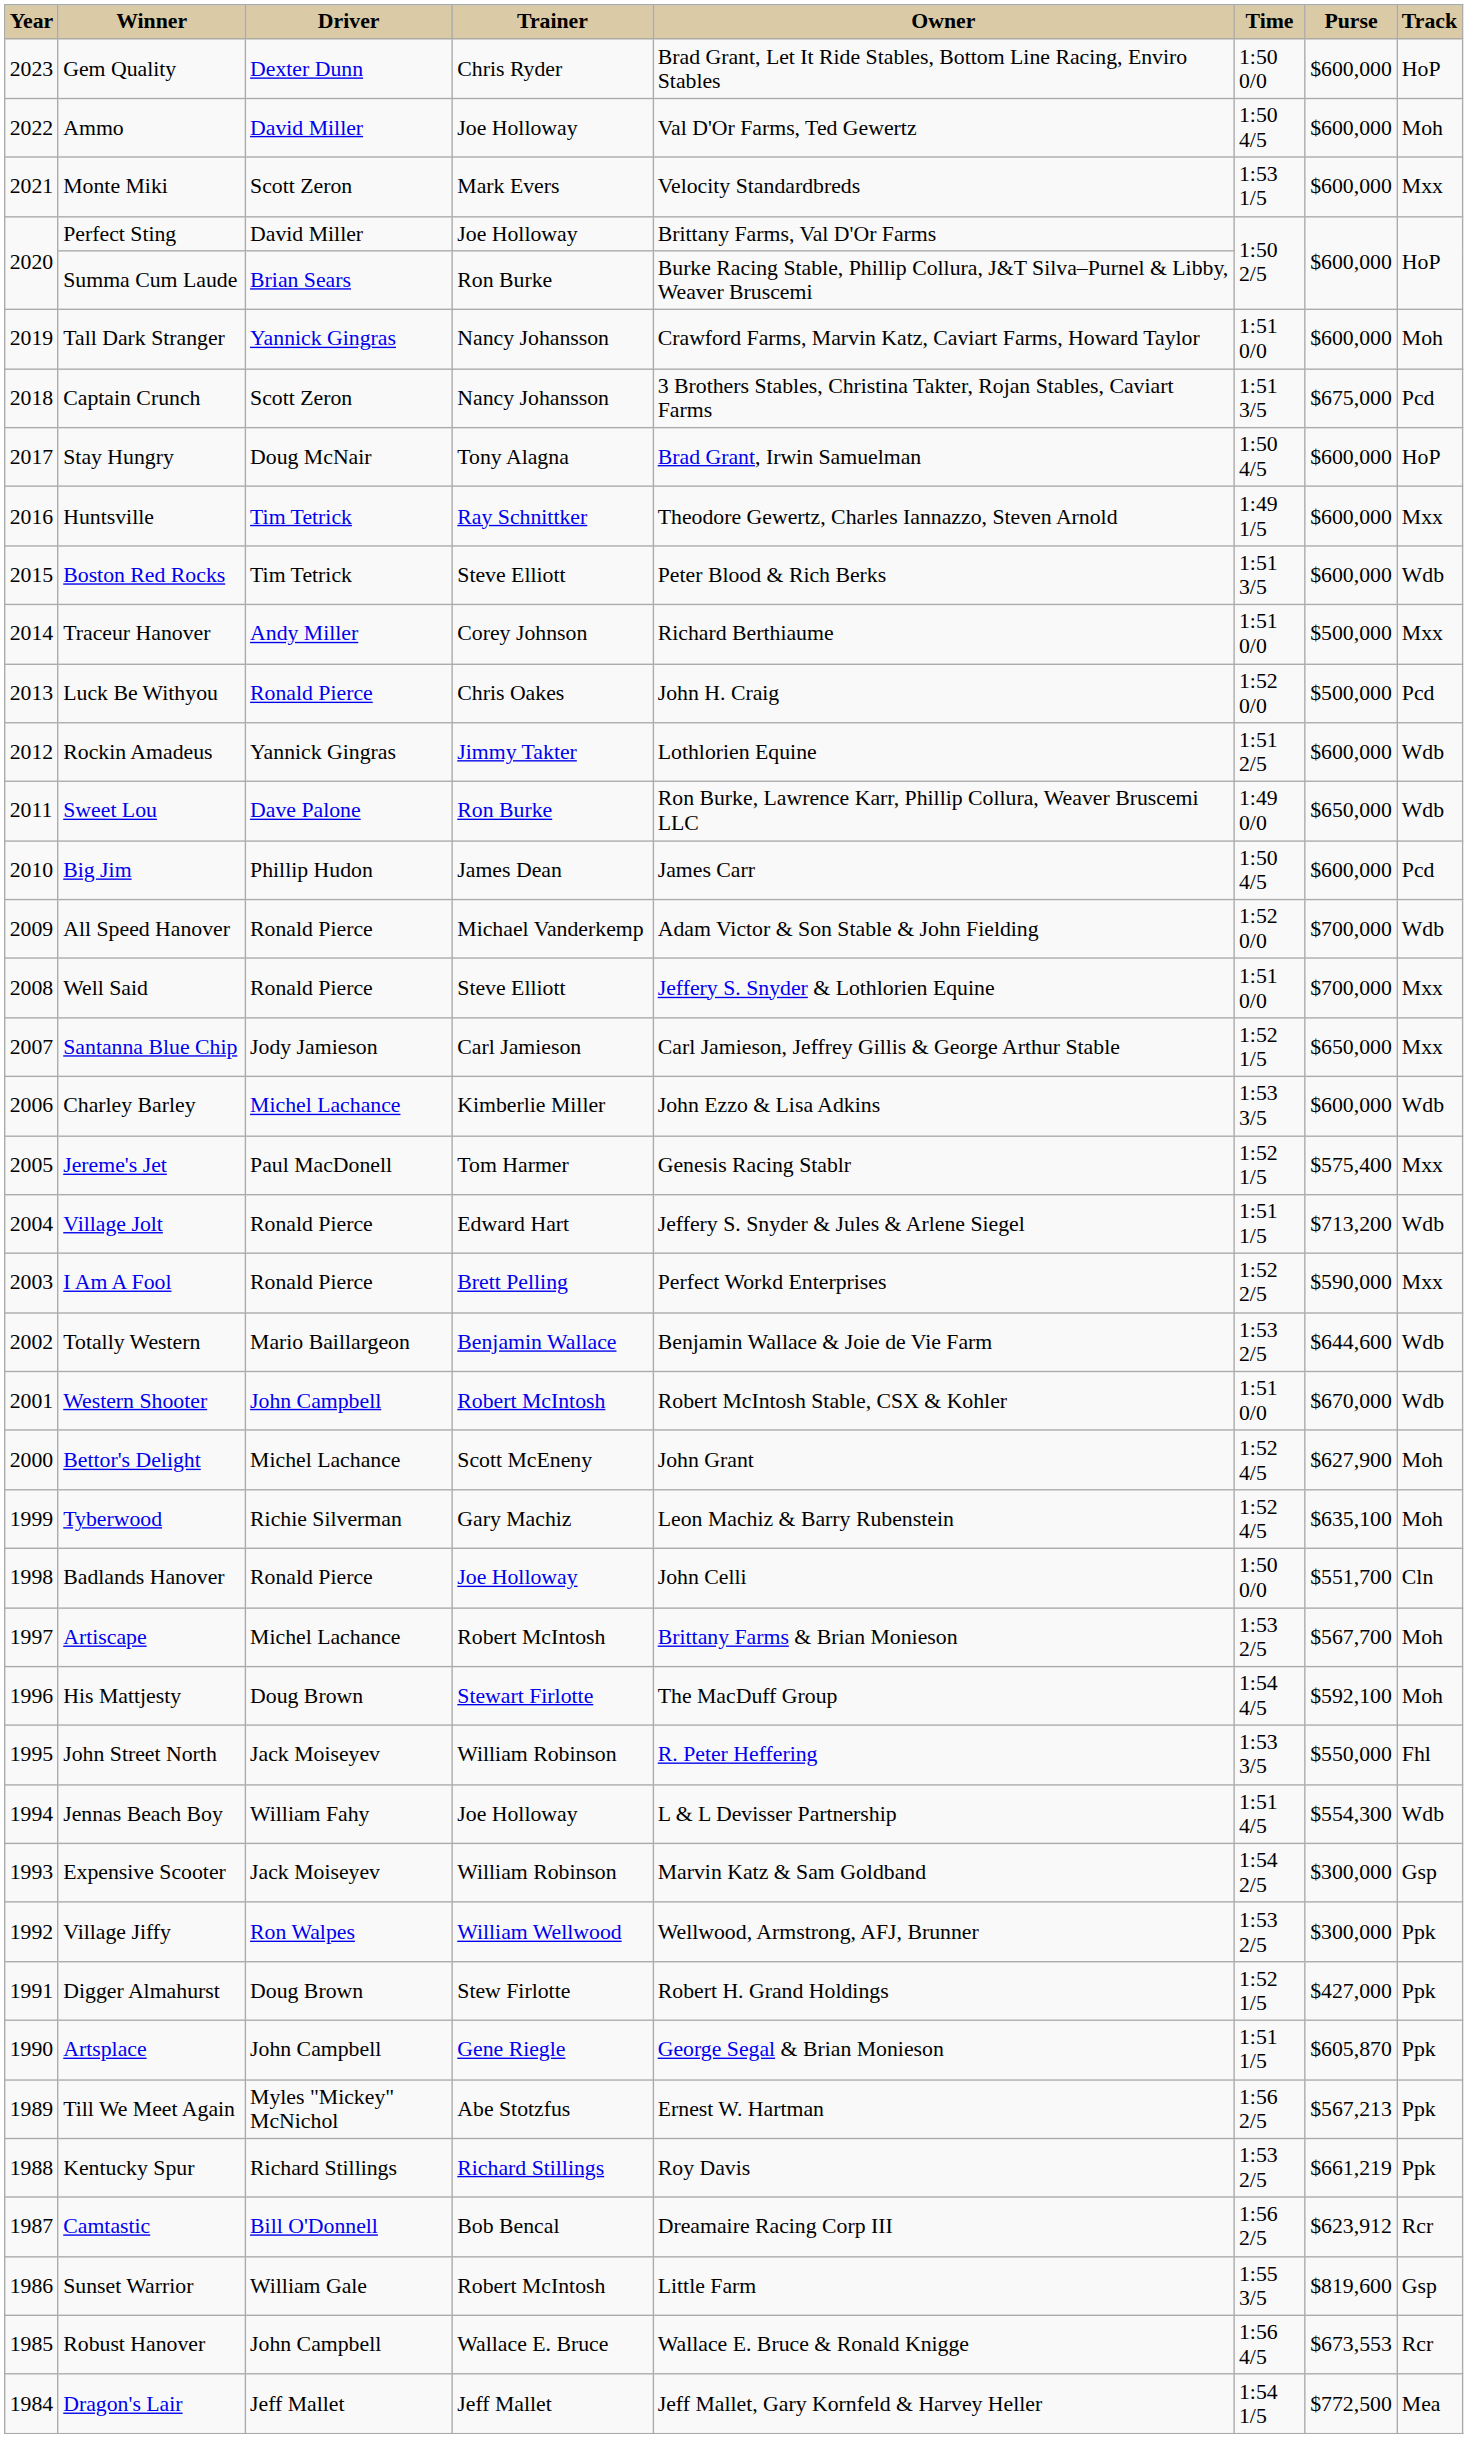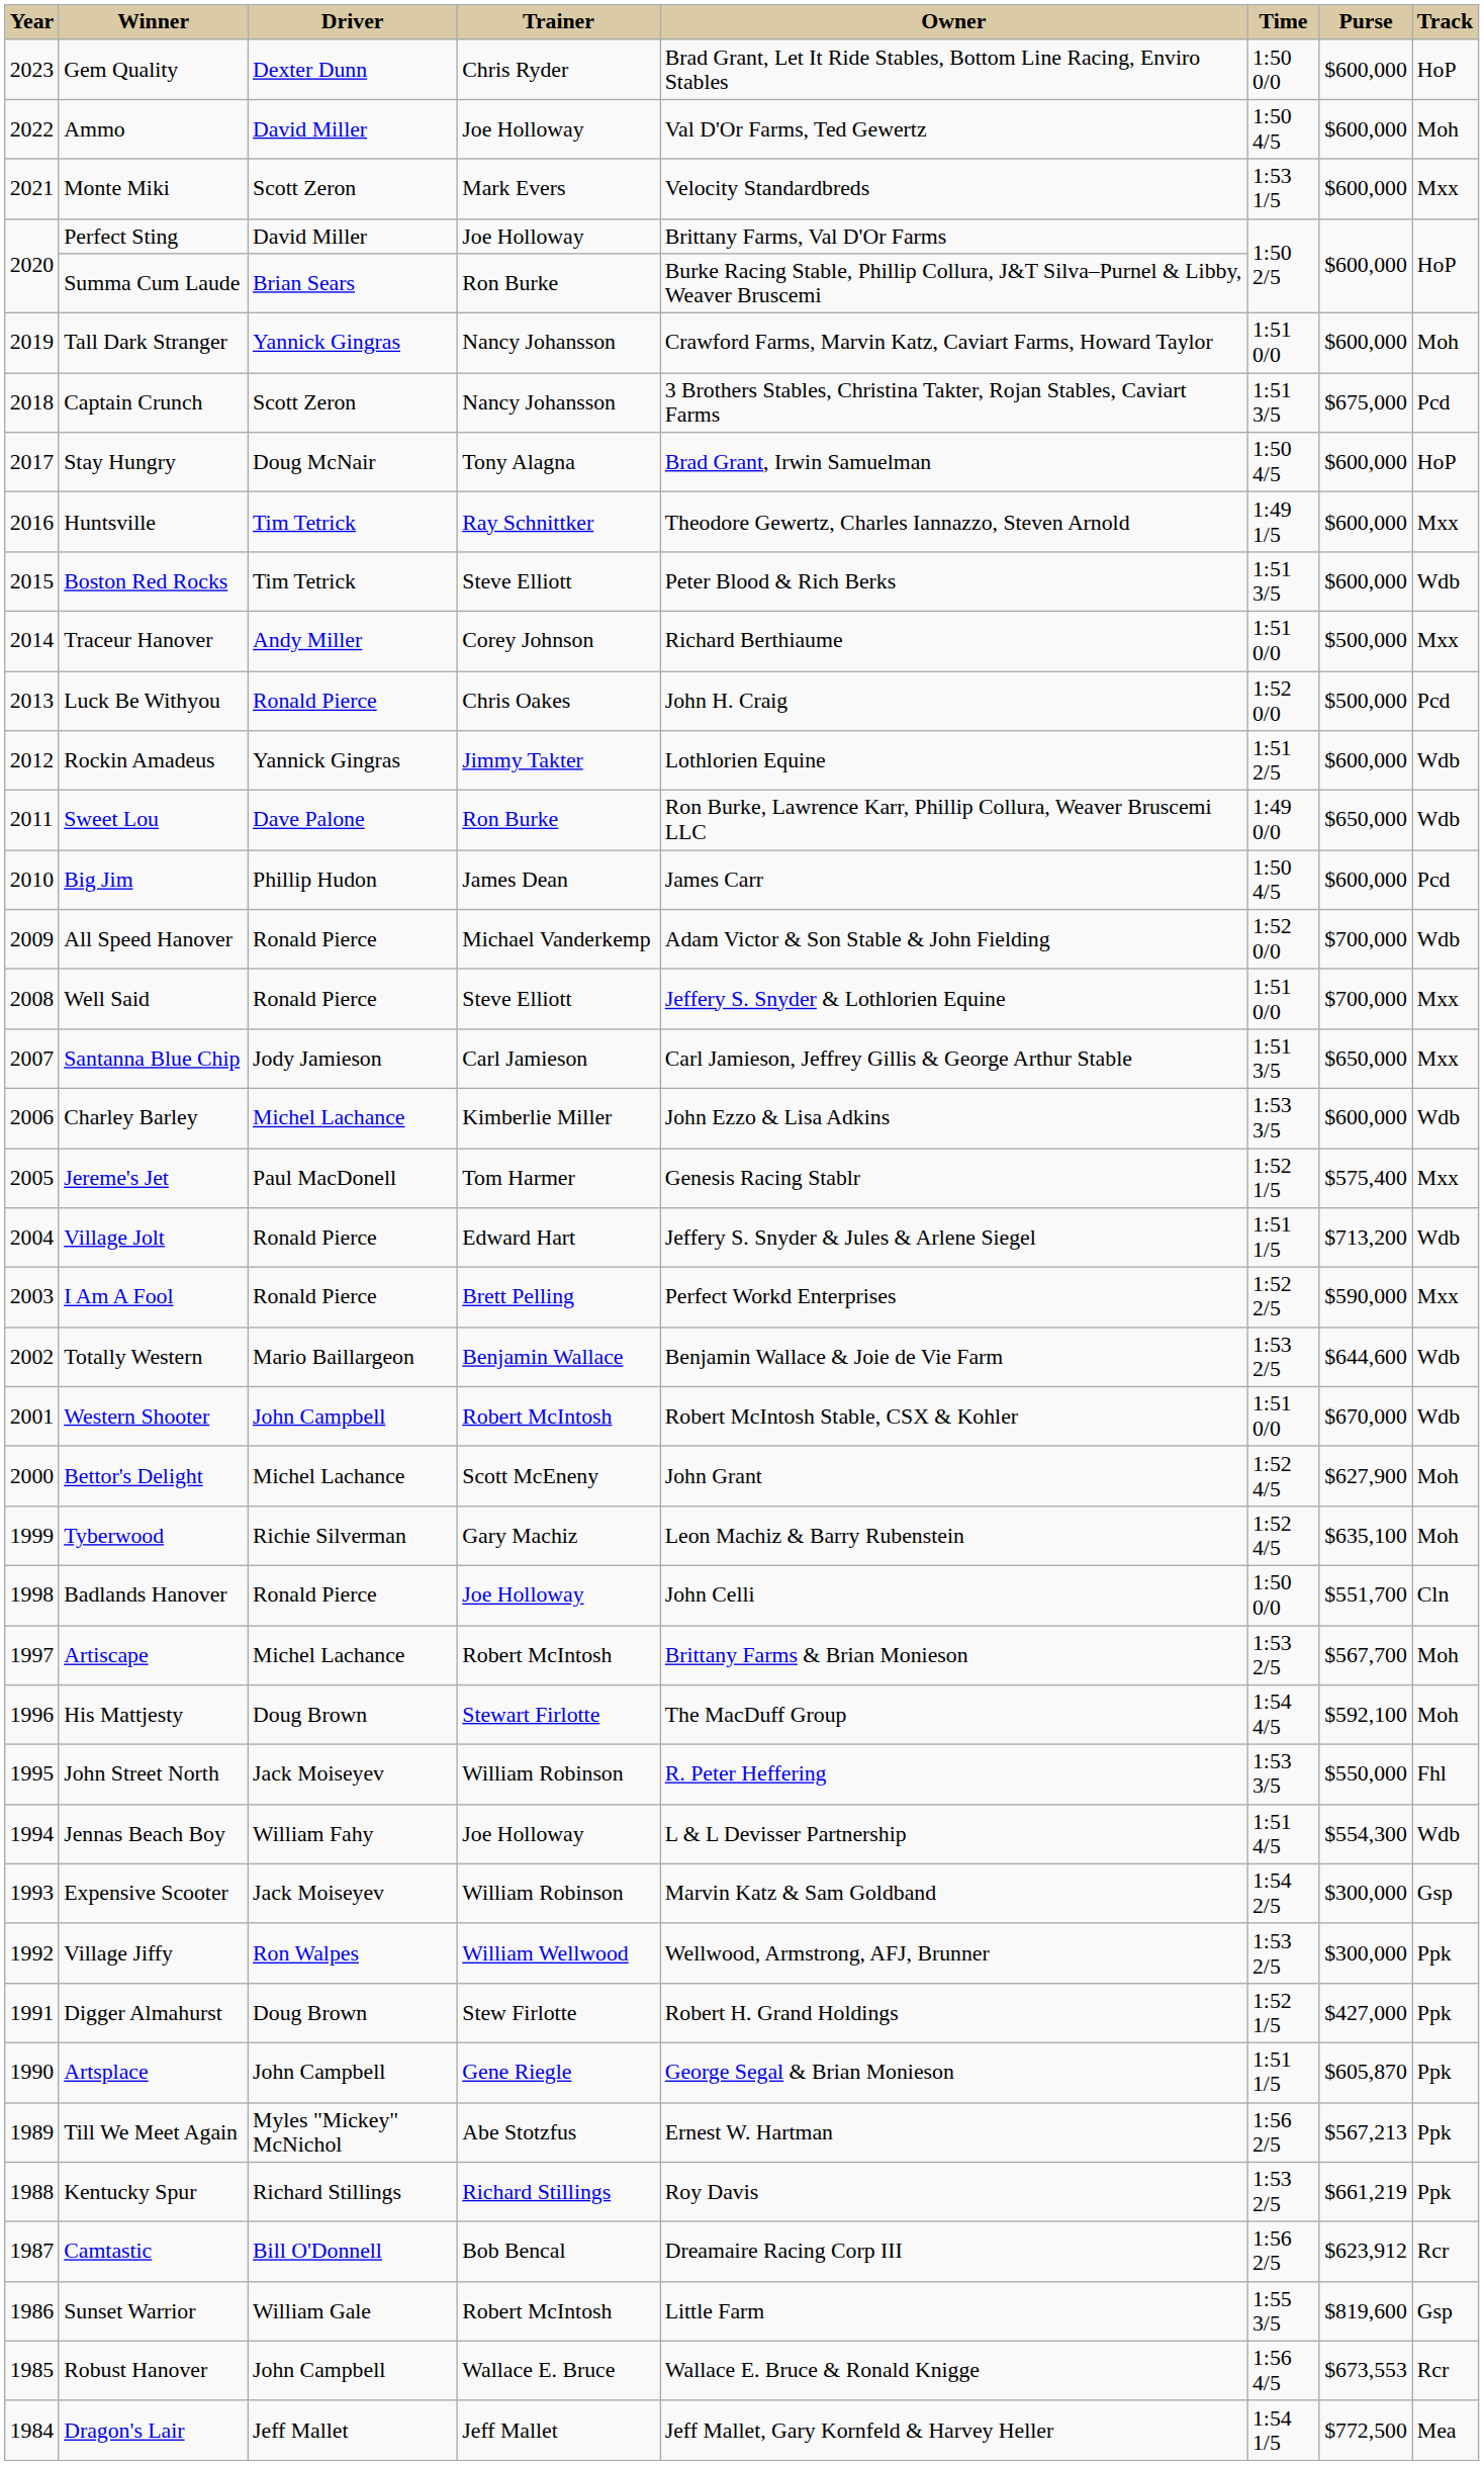Santanna Blue Chip | Time: 1:52 1/5 -> 1:51 3/5
